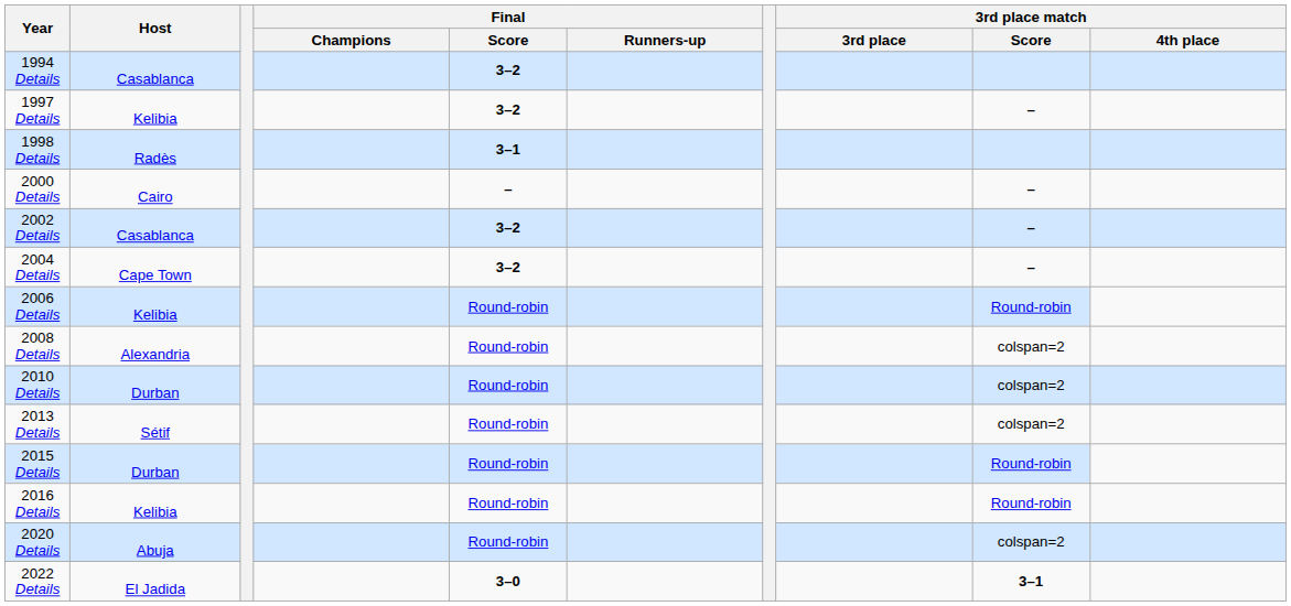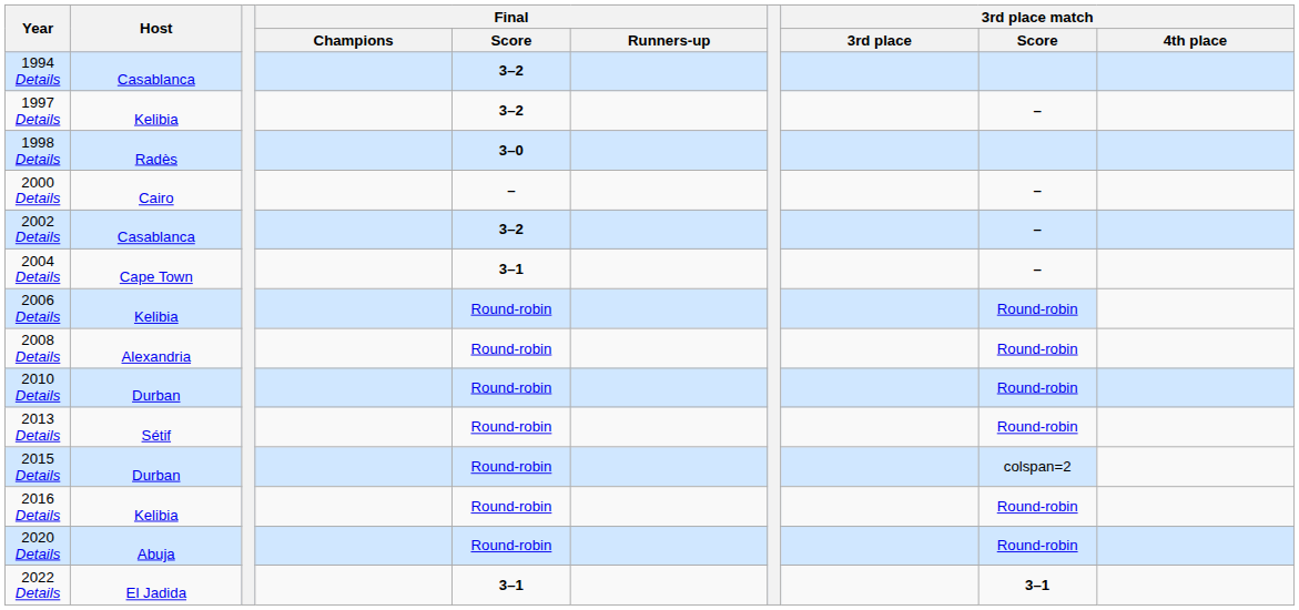1998 Details | Final / Score: 3–1 -> 3–0
2004 Details | Final / Score: 3–2 -> 3–1
2008 Details | 3rd place match / Score: colspan=2 -> Round-robin
2010 Details | 3rd place match / Score: colspan=2 -> Round-robin
2013 Details | 3rd place match / Score: colspan=2 -> Round-robin
2015 Details | 3rd place match / Score: Round-robin -> colspan=2
2020 Details | 3rd place match / Score: colspan=2 -> Round-robin
2022 Details | Final / Score: 3–0 -> 3–1
